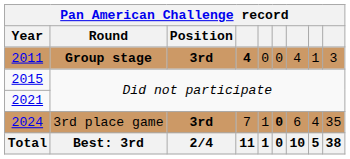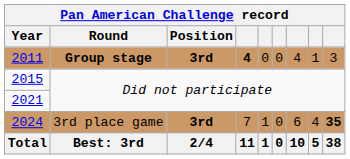2024 | column 6: bold -> normal
2024 | column 9: normal -> bold
